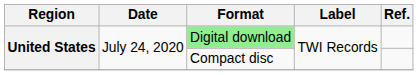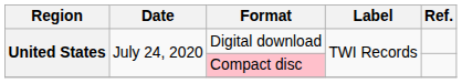Digital download | Format: lightgreen background -> no background
Compact disc | Format: no background -> pink background
